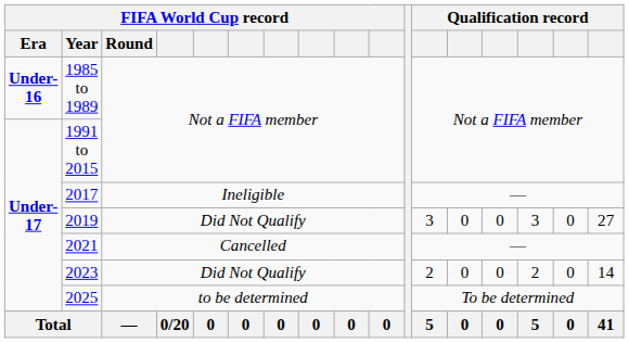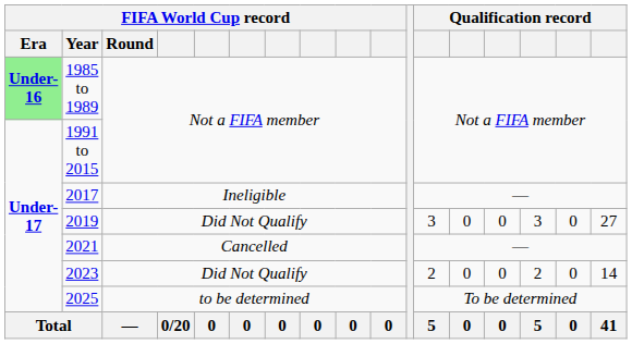1985 to 1989 | FIFA World Cup record / Era: no background -> lightgreen background
